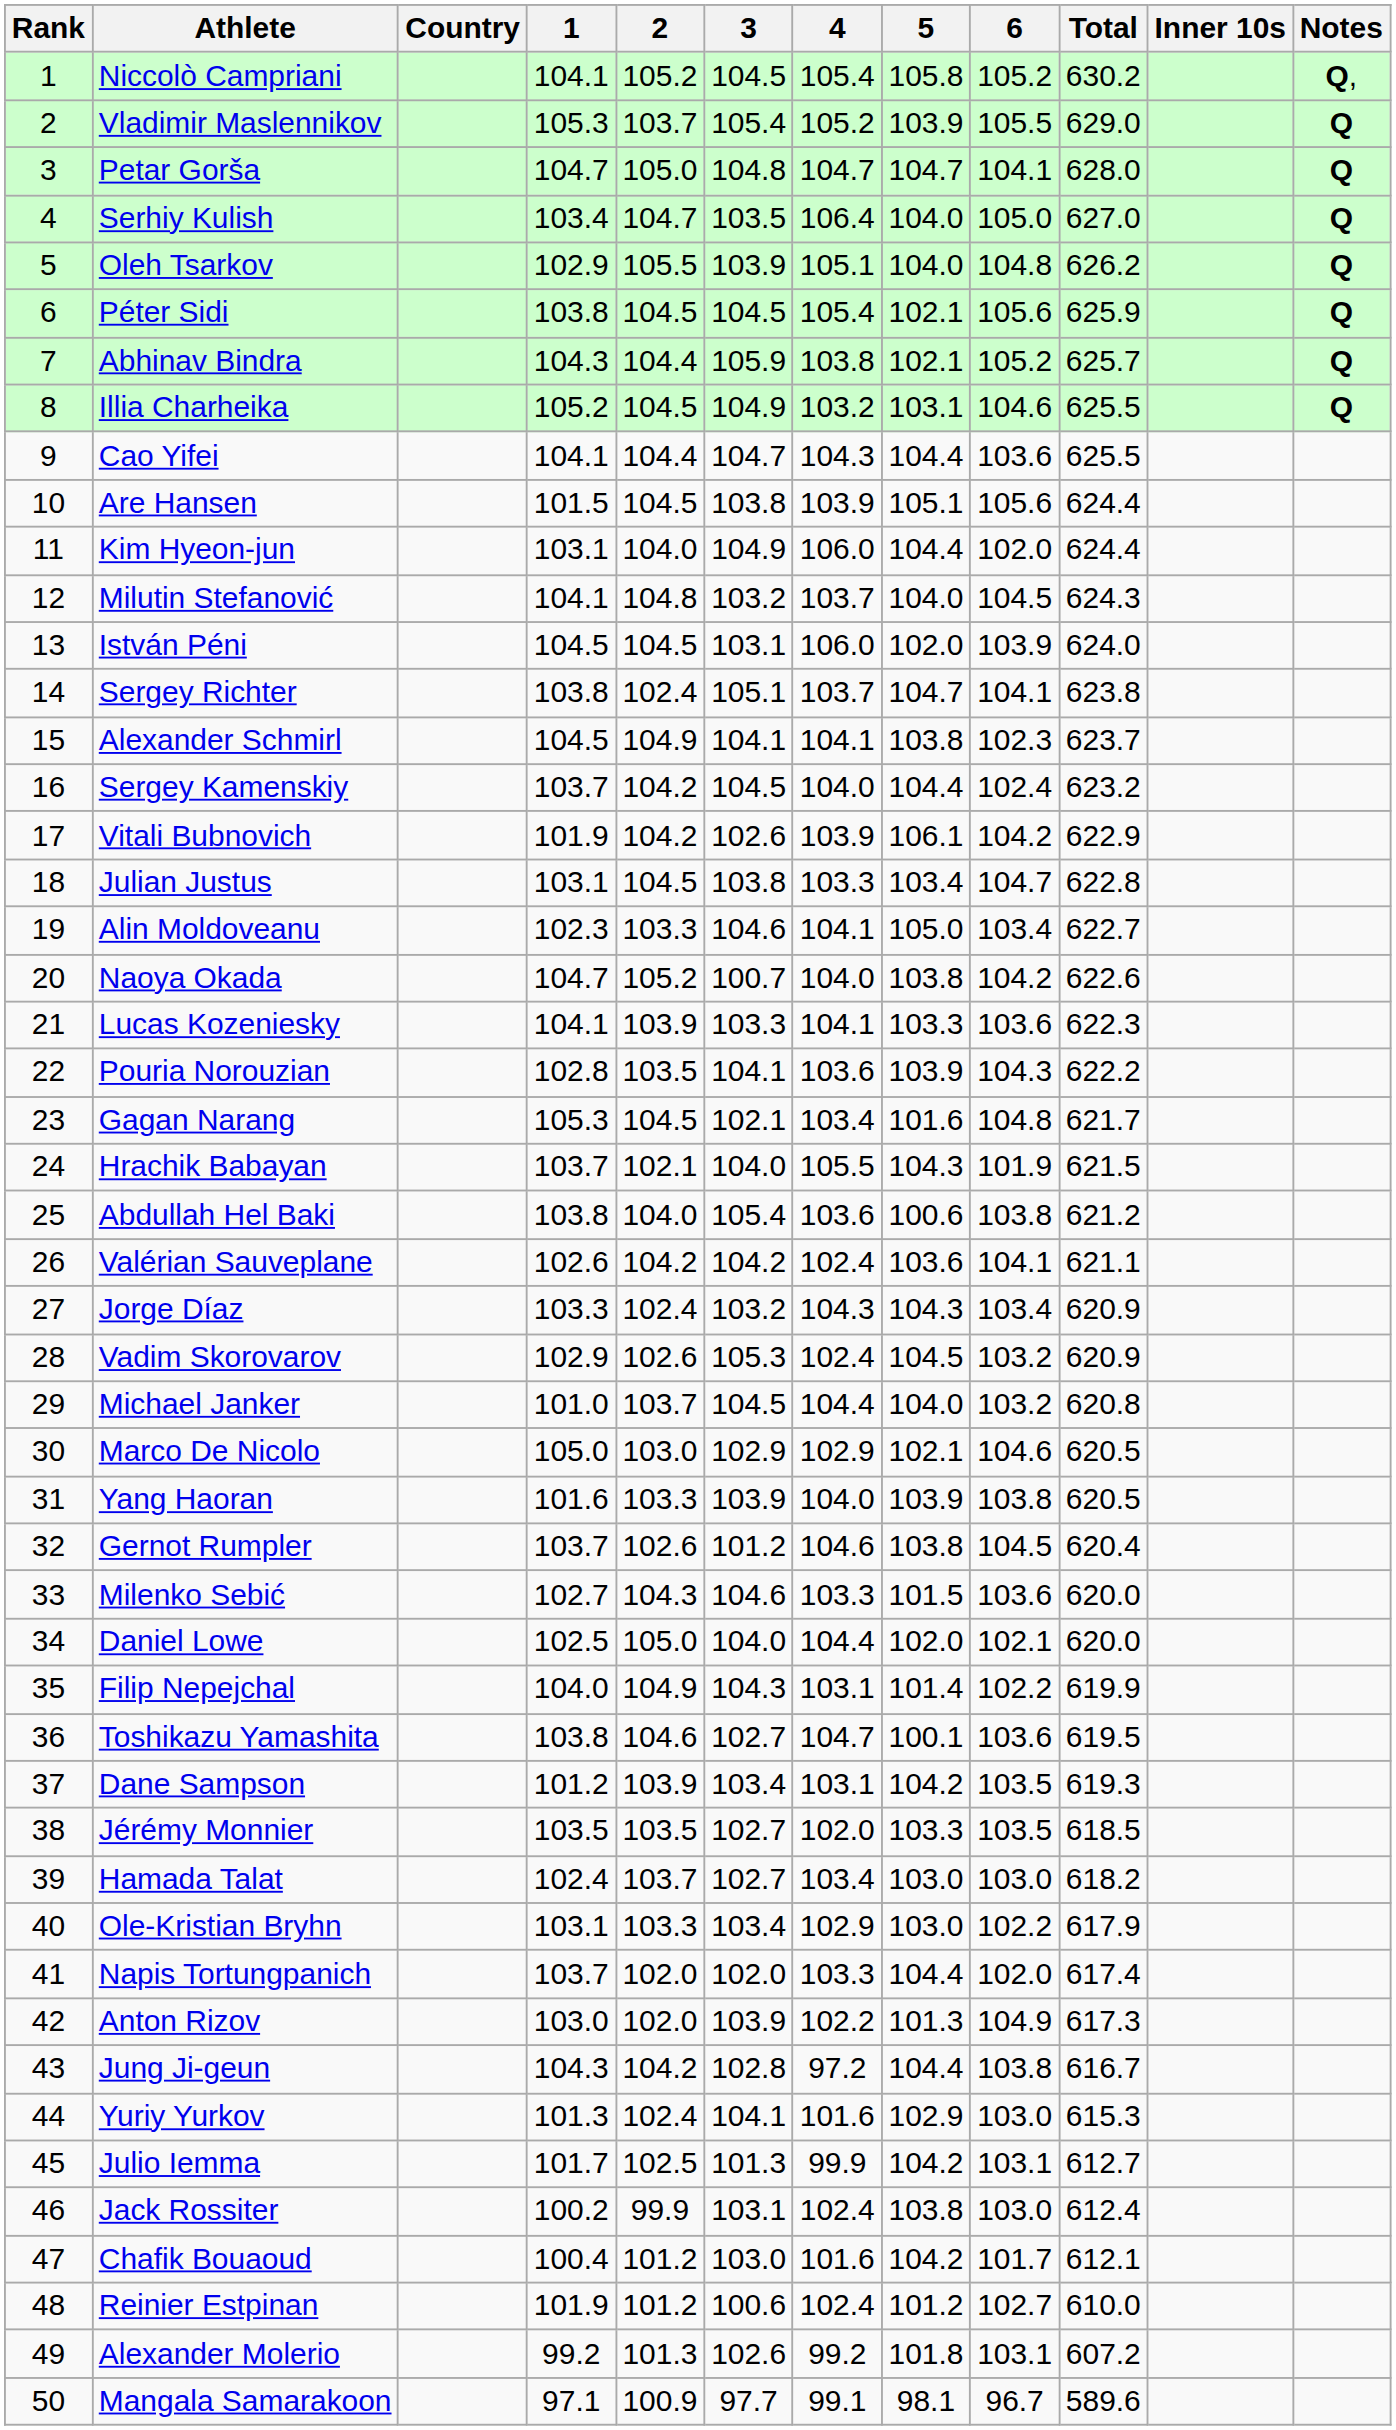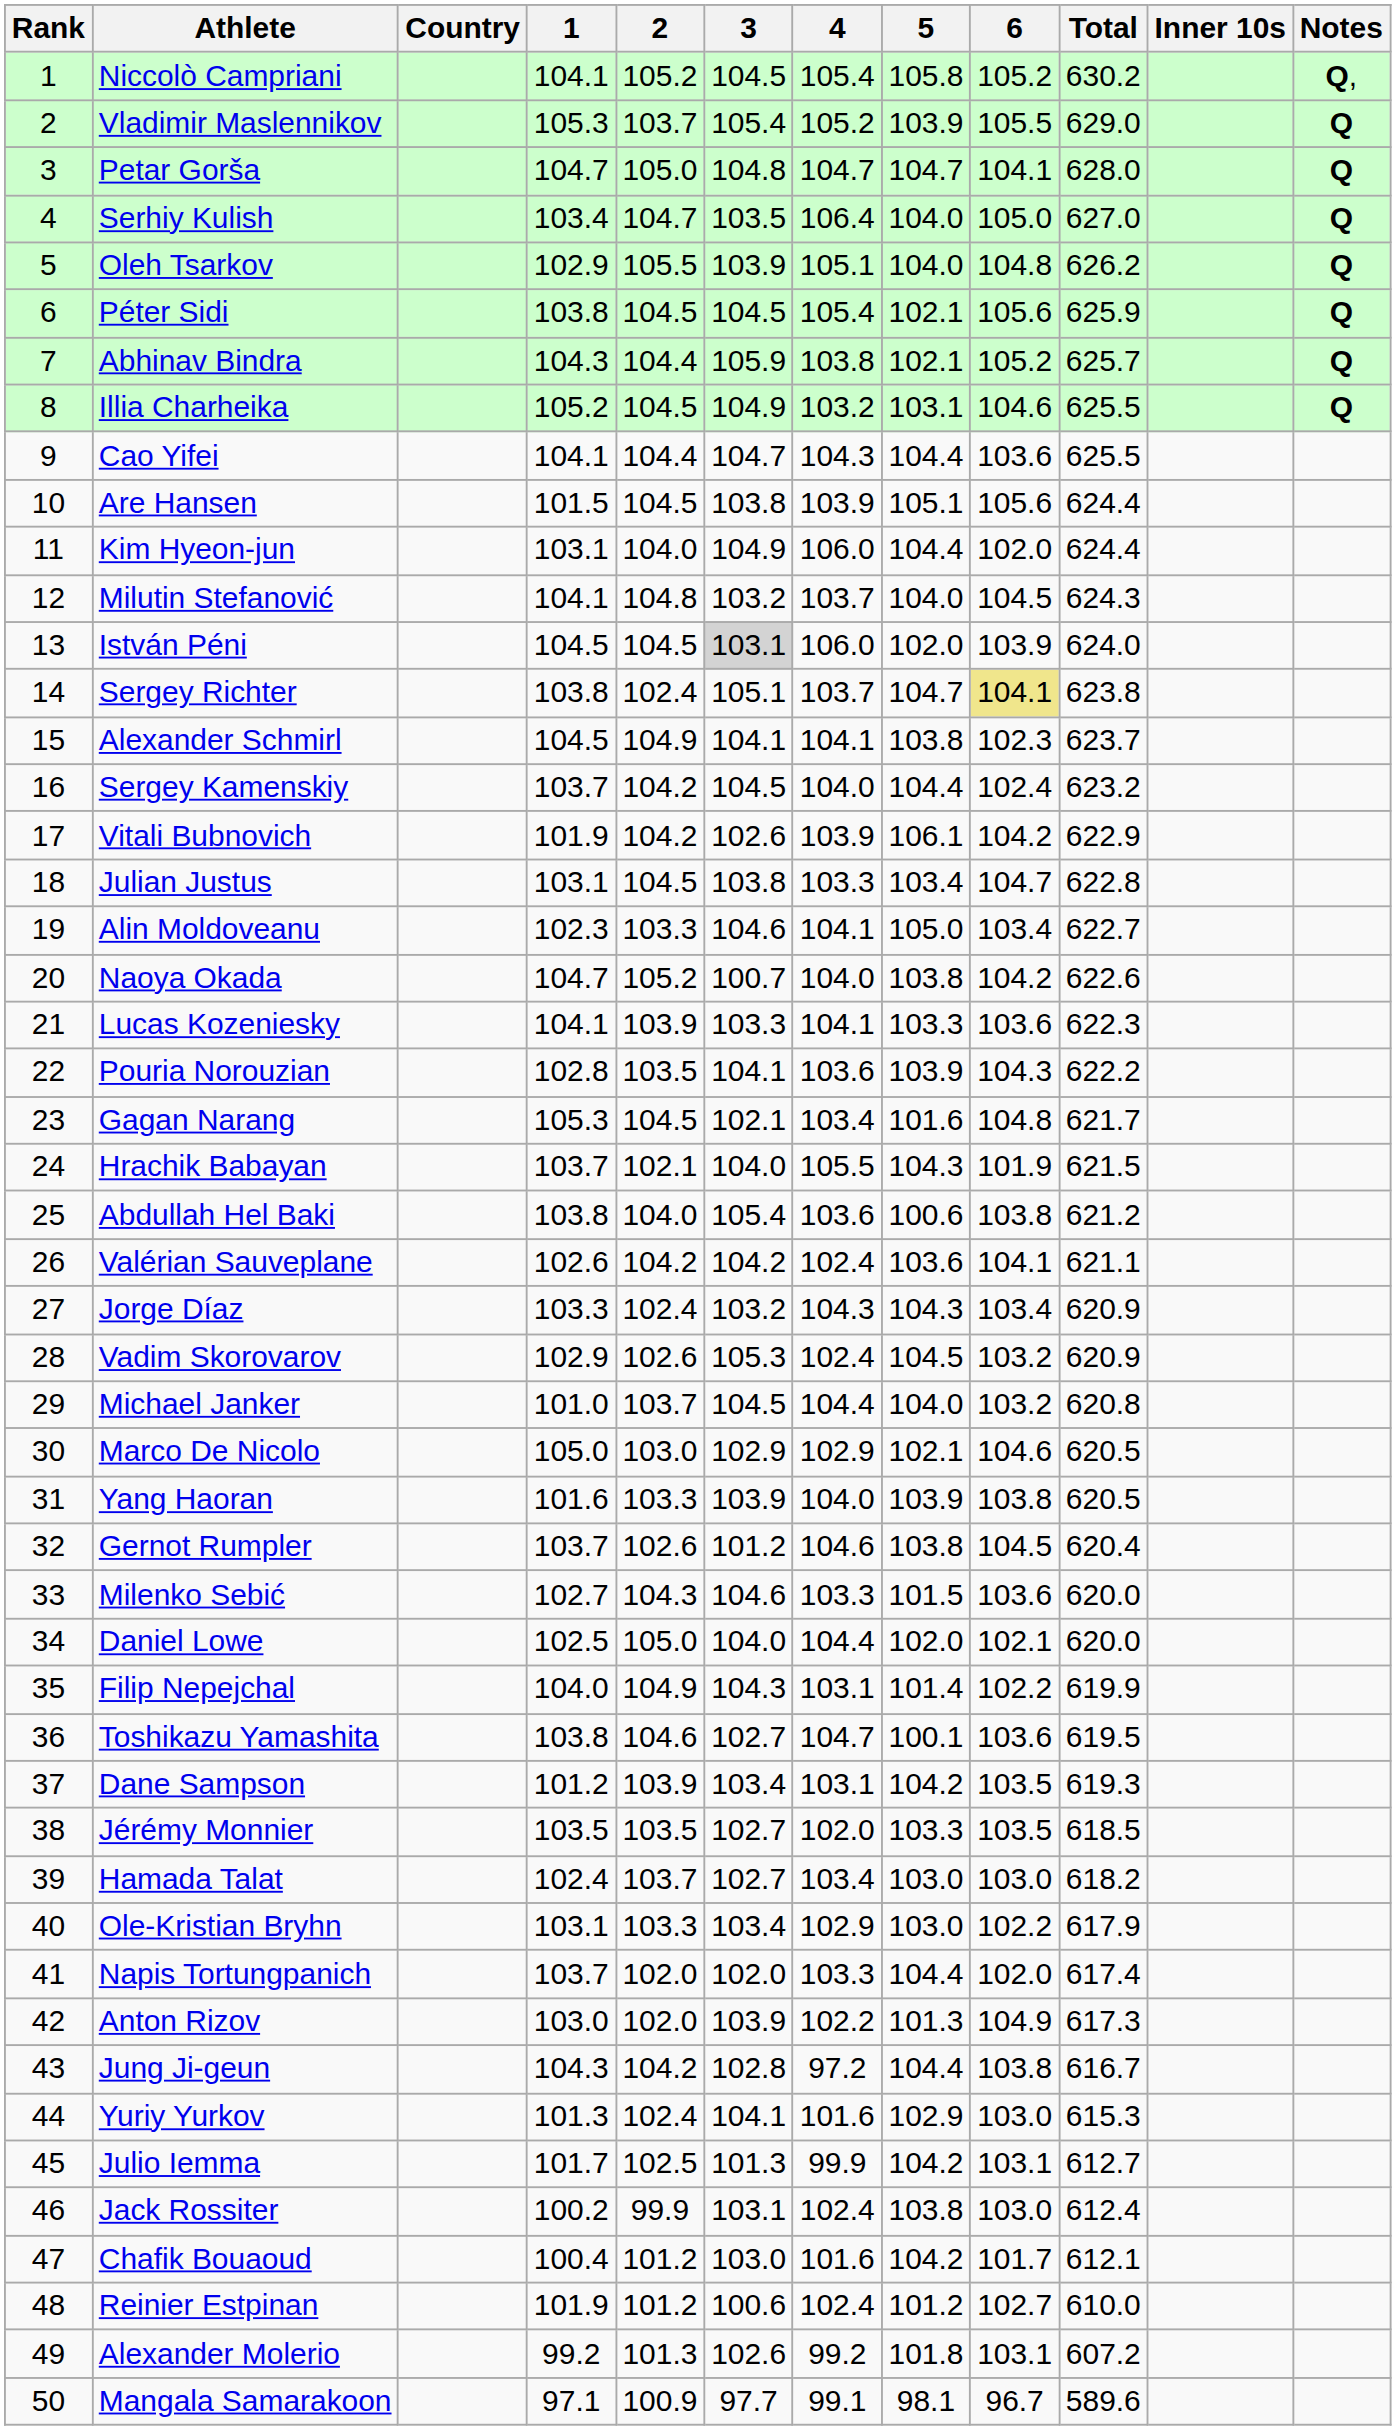István Péni | 3: no background -> lightgrey background
Sergey Richter | 6: no background -> khaki background
